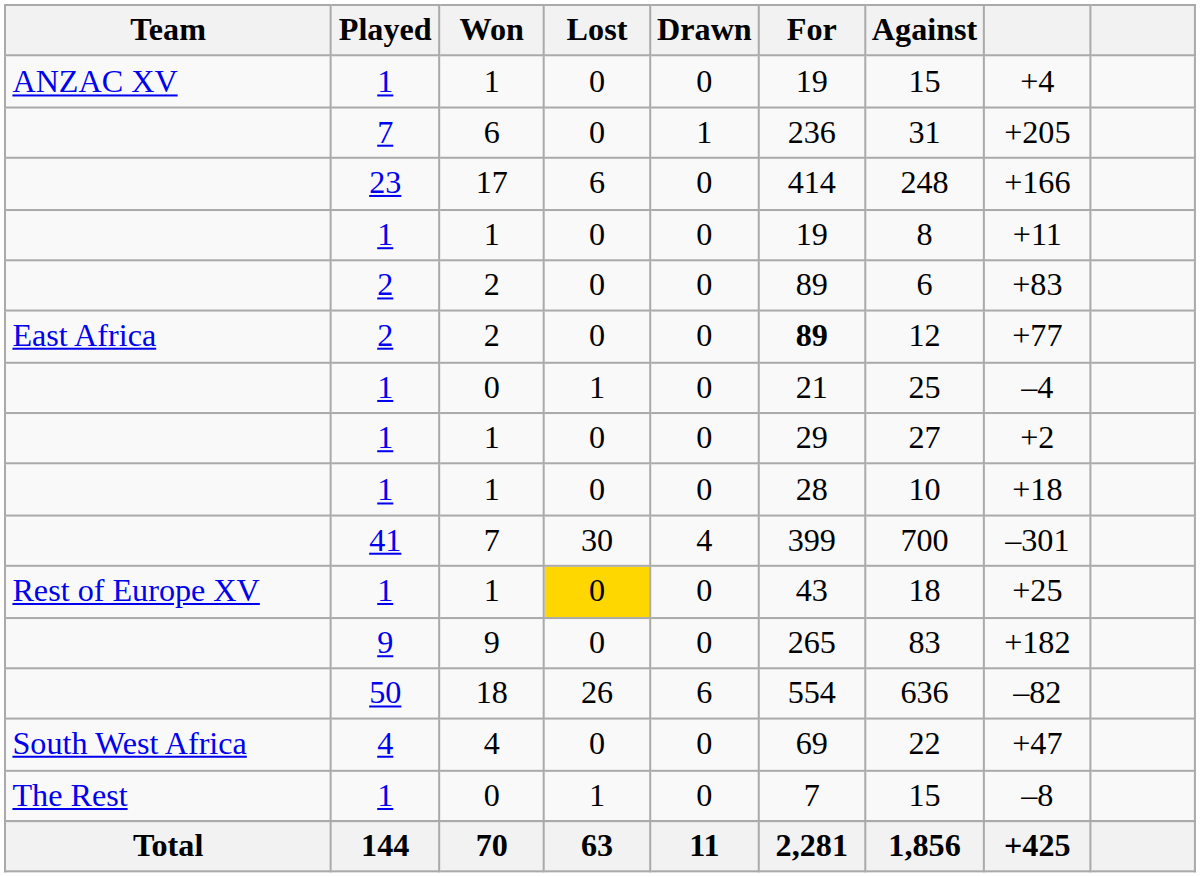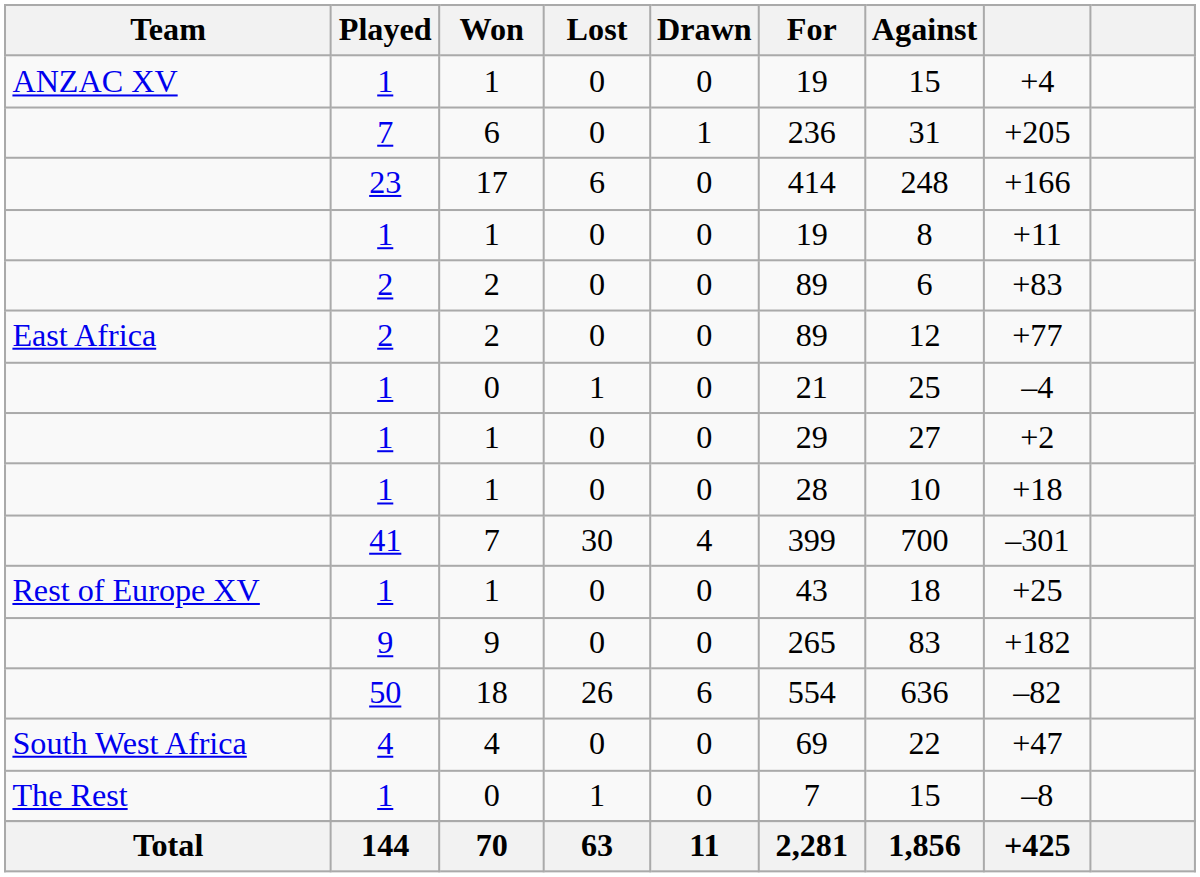East Africa / 2 | For: bold -> normal
Rest of Europe XV / 1 | Lost: gold background -> no background
